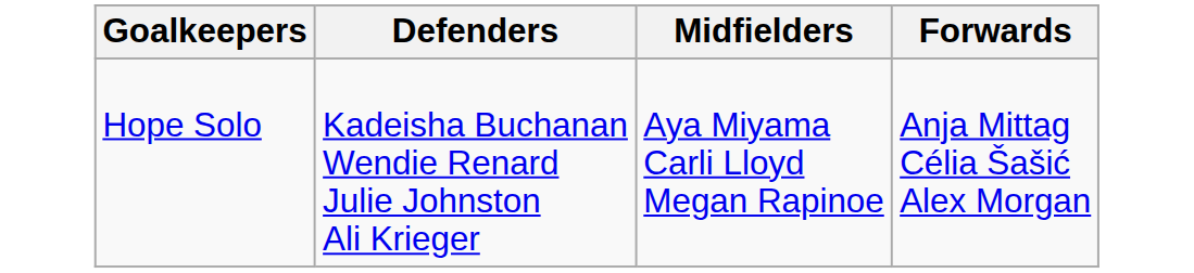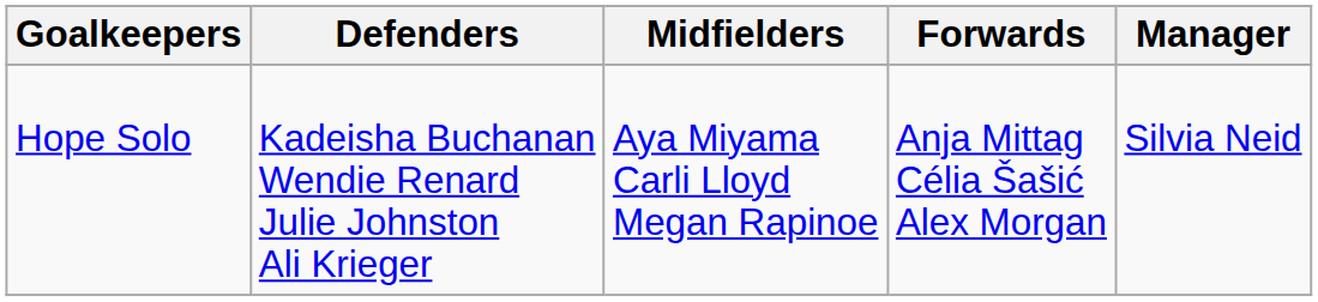+ column: Manager | Silvia Neid
